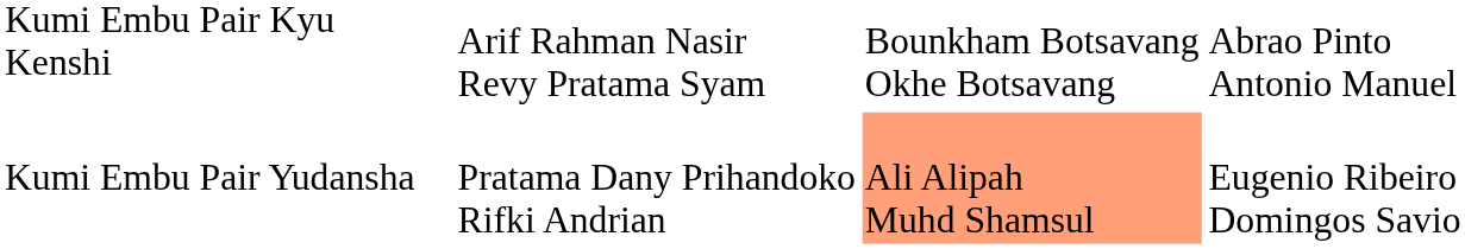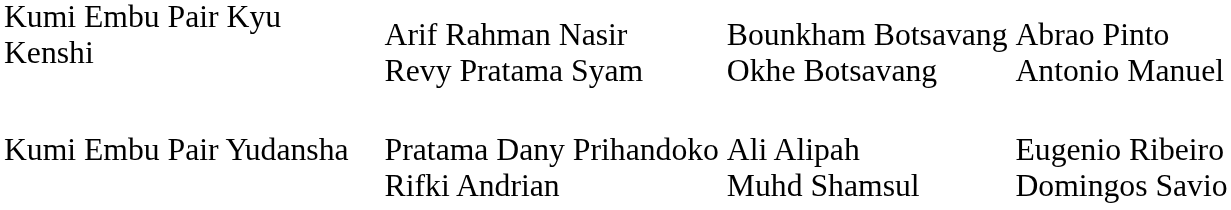Kumi Embu Pair Yudansha | column 3: lightsalmon background -> no background
